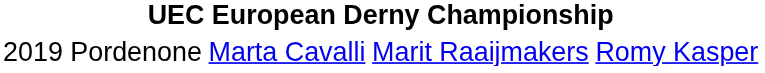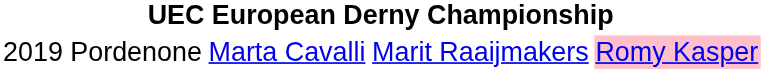2019 Pordenone | column 4: no background -> pink background
